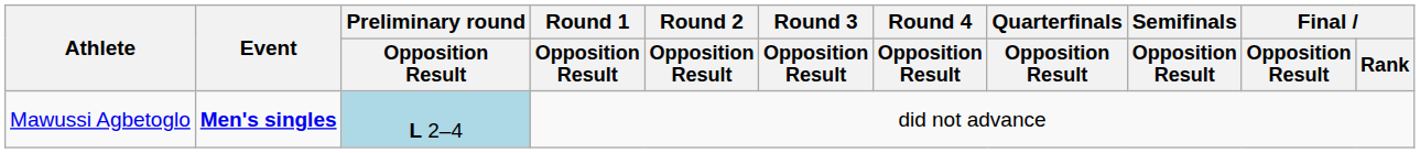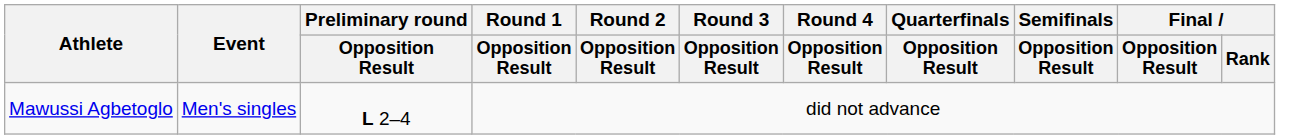Mawussi Agbetoglo | Event: bold -> normal
Mawussi Agbetoglo | Preliminary round / Opposition Result: lightblue background -> no background
